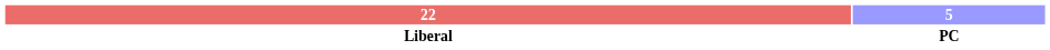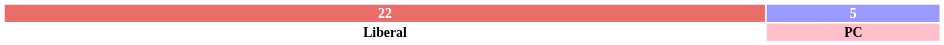Liberal | 5: no background -> pink background
